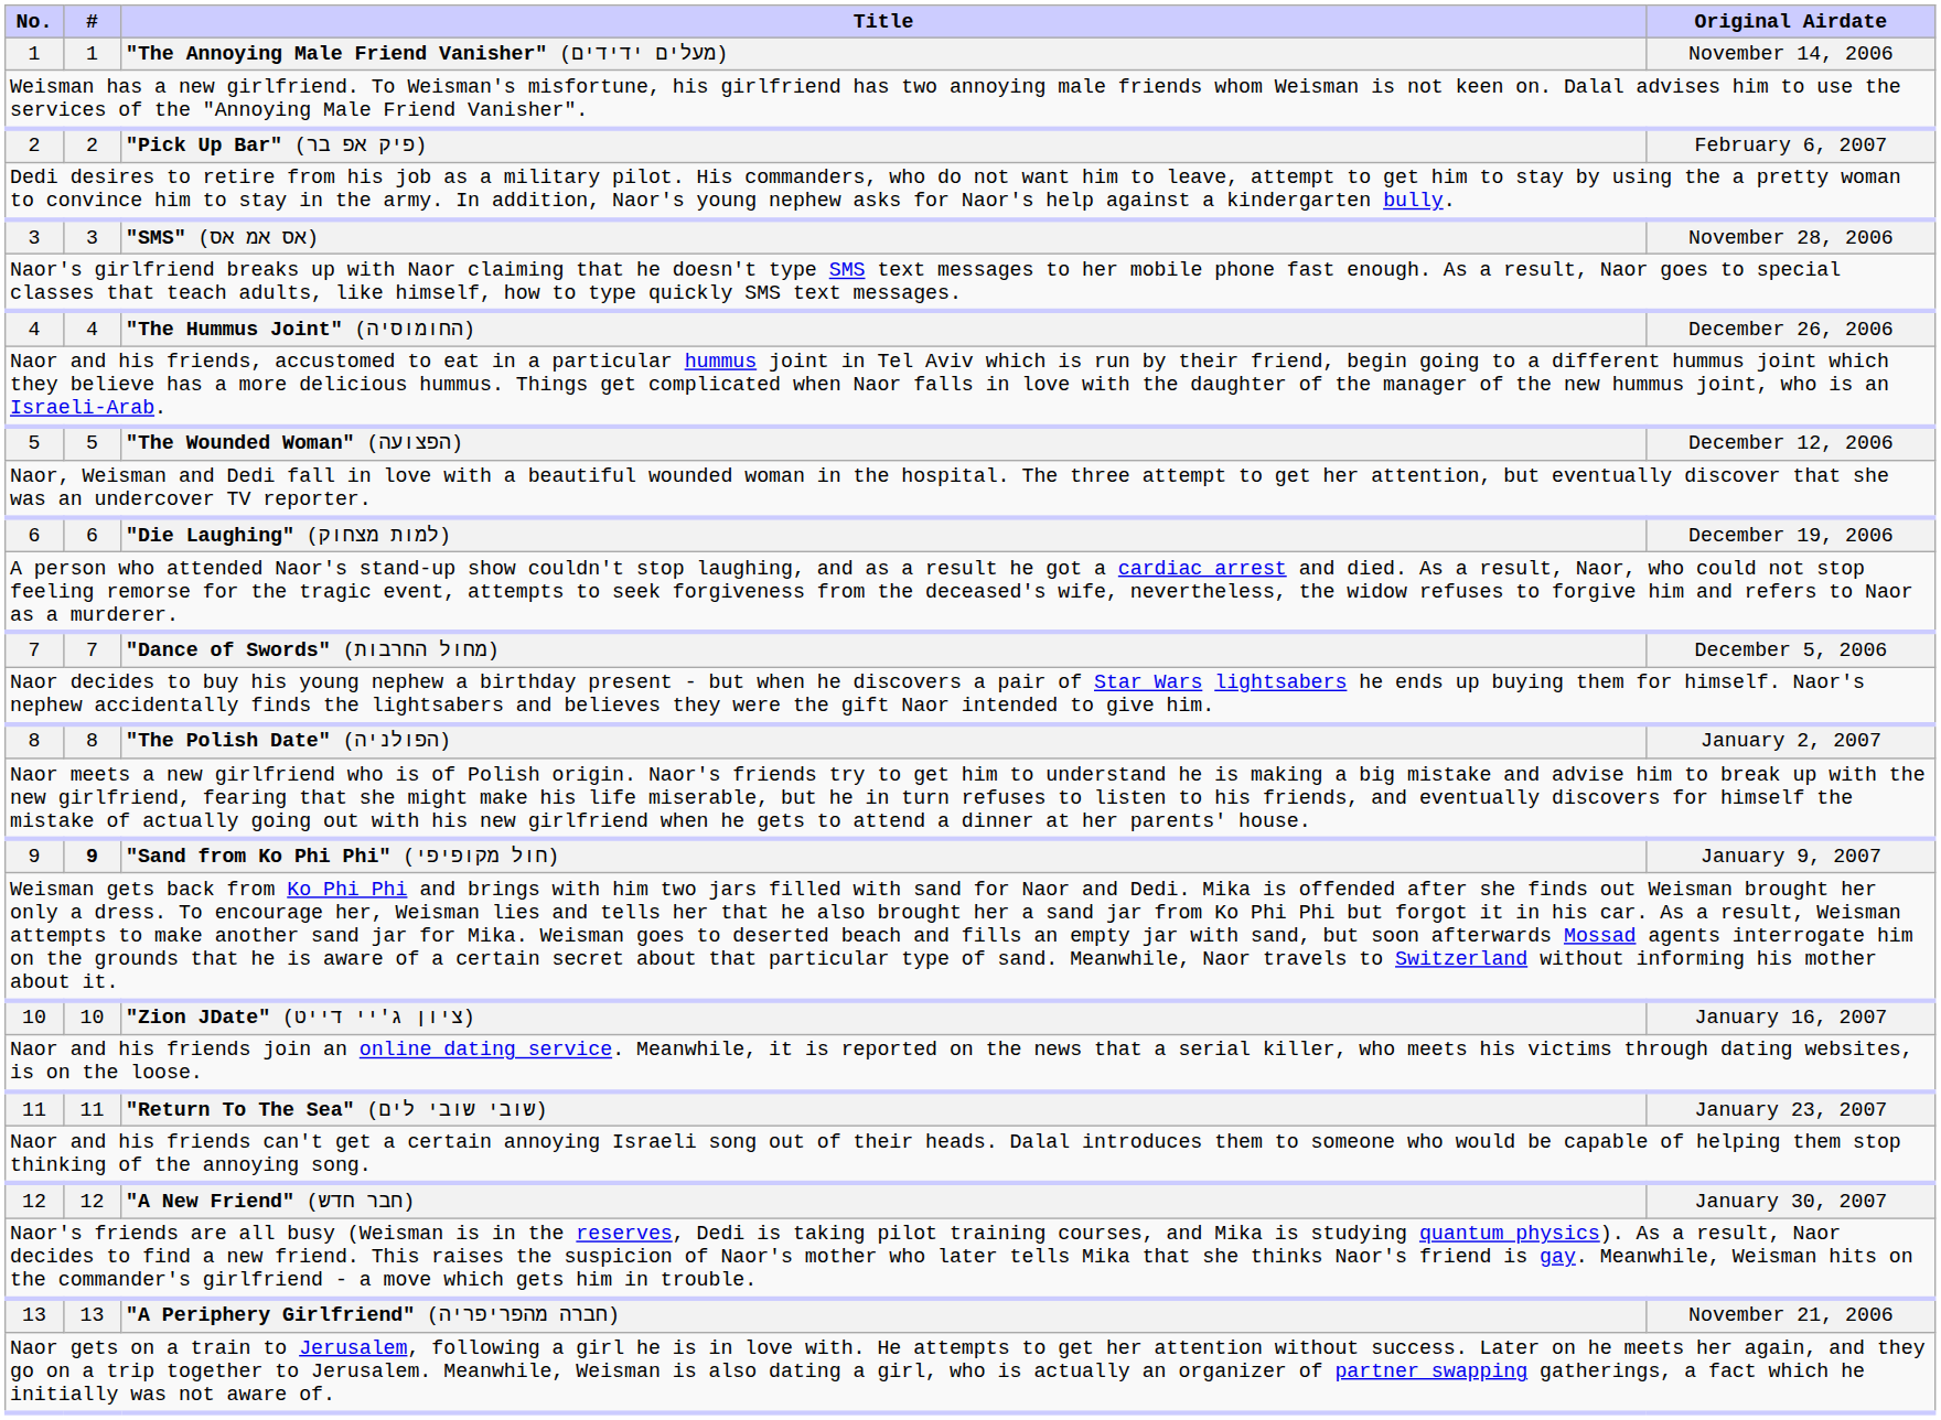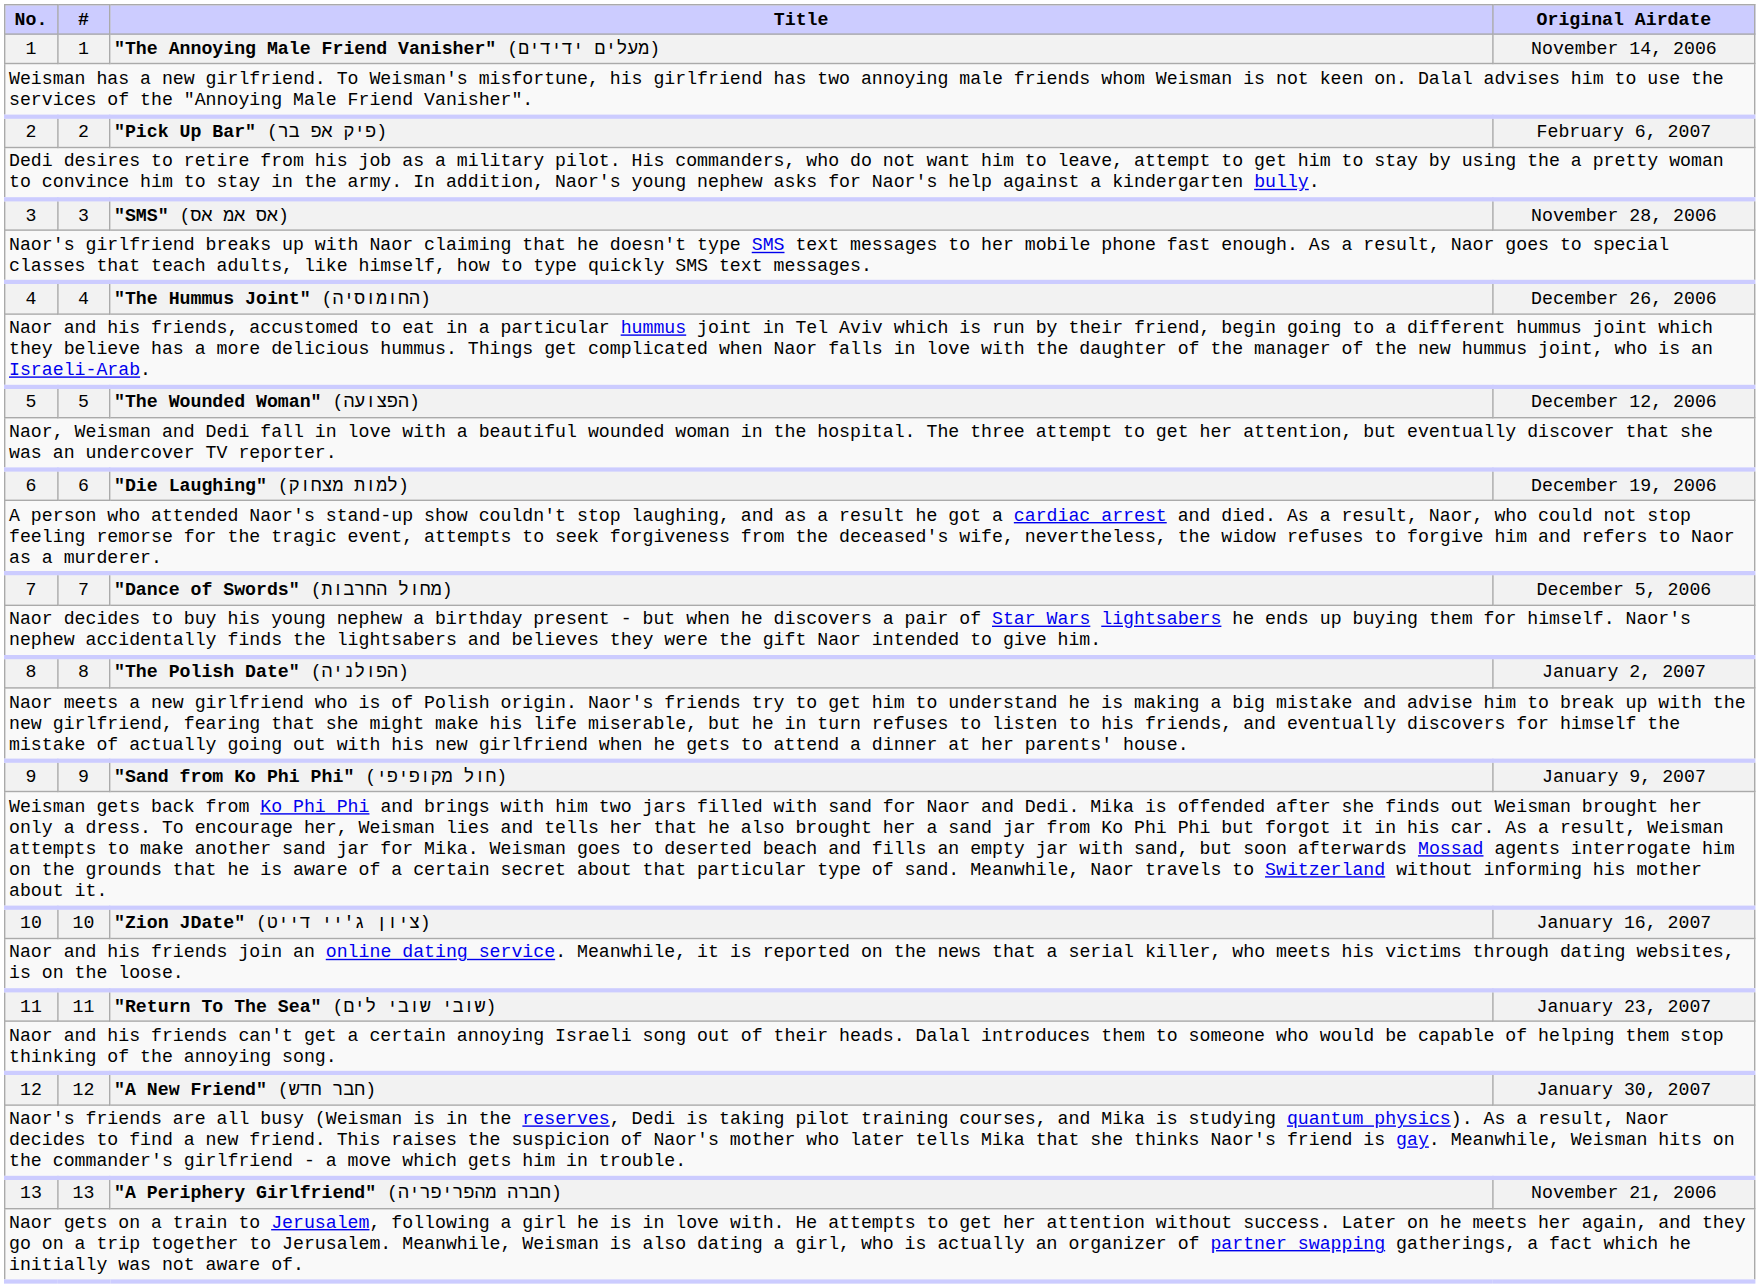row 18 | #: bold -> normal
